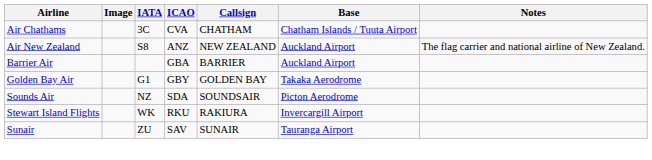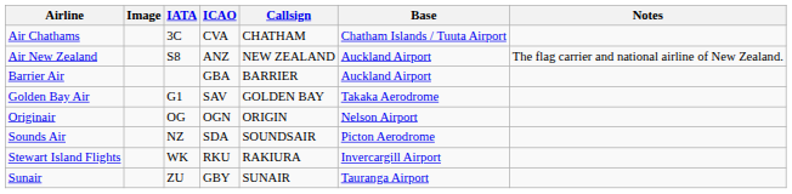Golden Bay Air | ICAO: GBY -> SAV
+ row: Originair | OG | OGN | ORIGIN | Nelson Airport
Sunair | ICAO: SAV -> GBY
